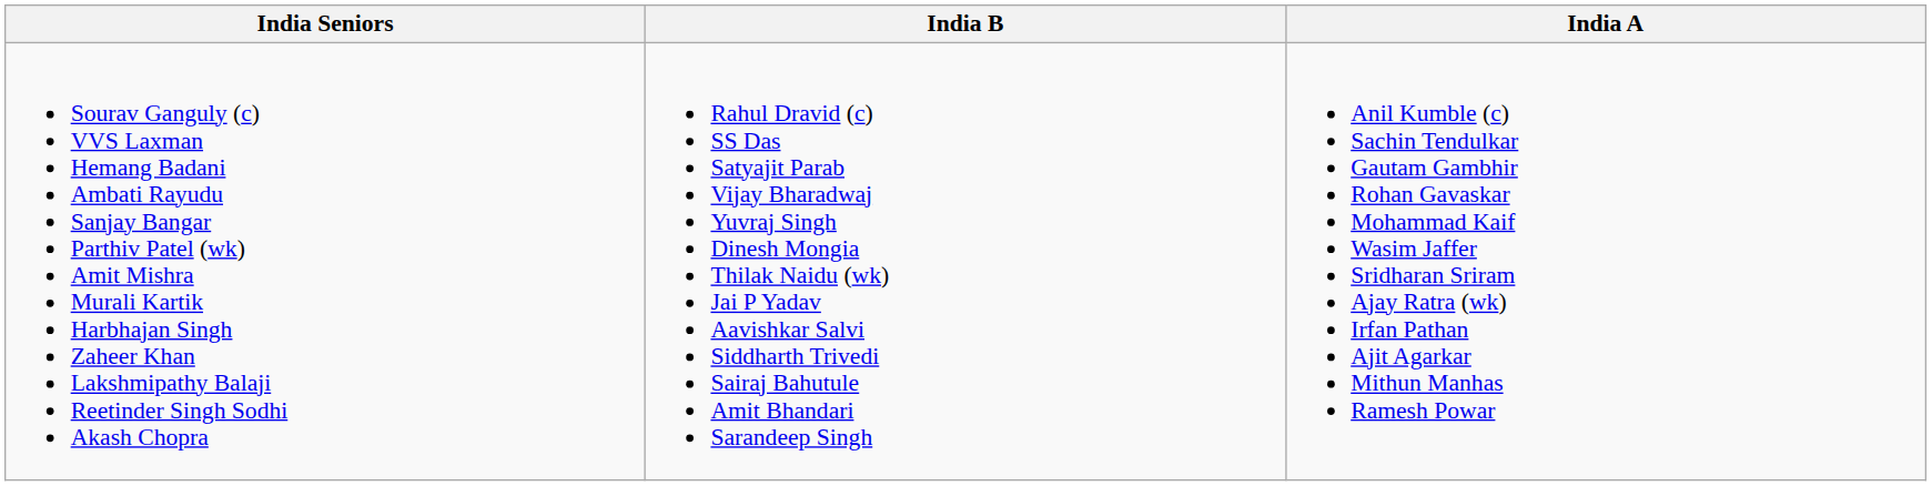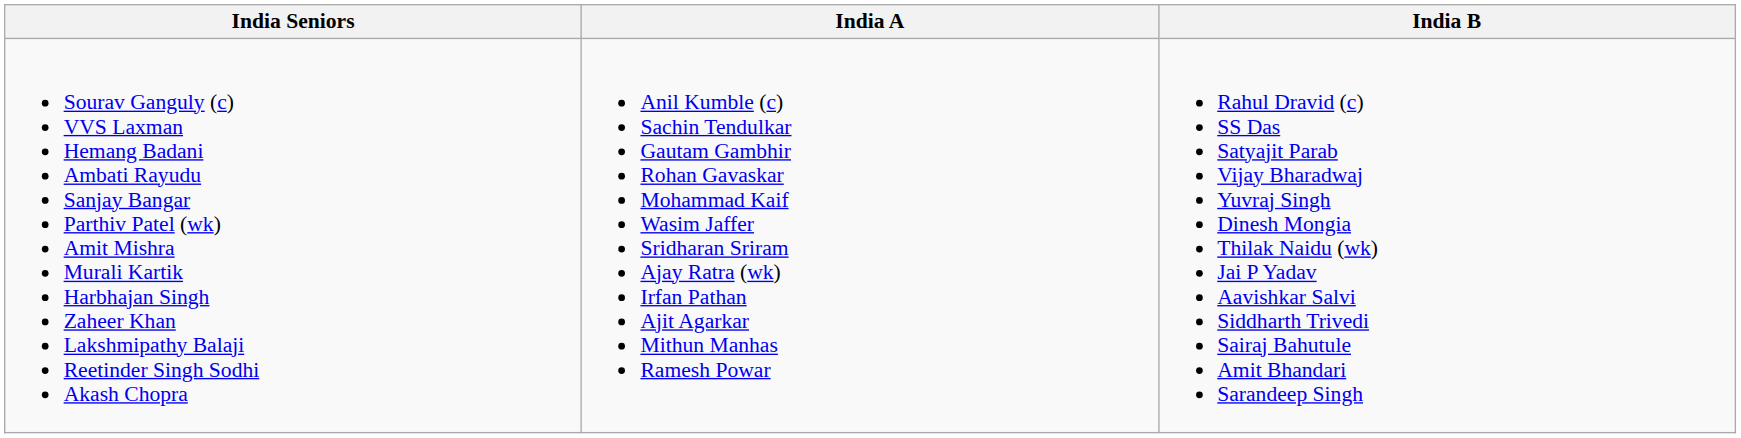columns swapped: India A <-> India B
